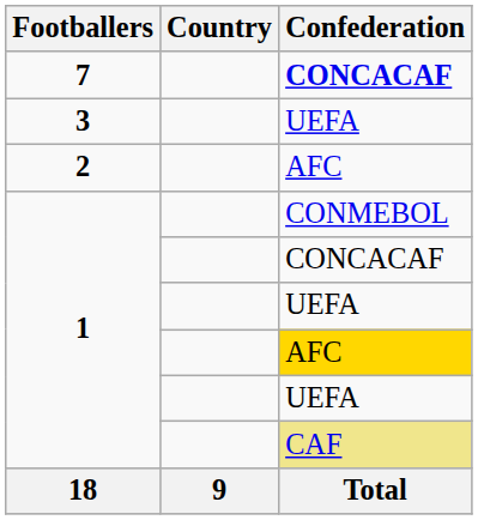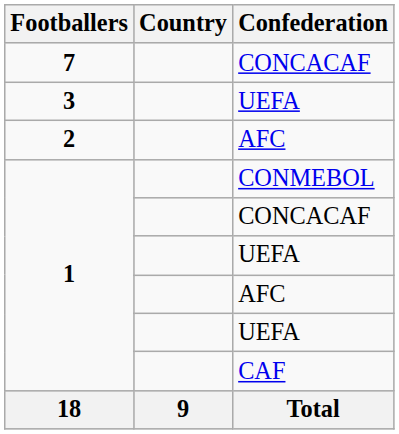7 / CONCACAF | Confederation: bold -> normal
1 / AFC | Confederation: gold background -> no background
CAF | Confederation: khaki background -> no background
